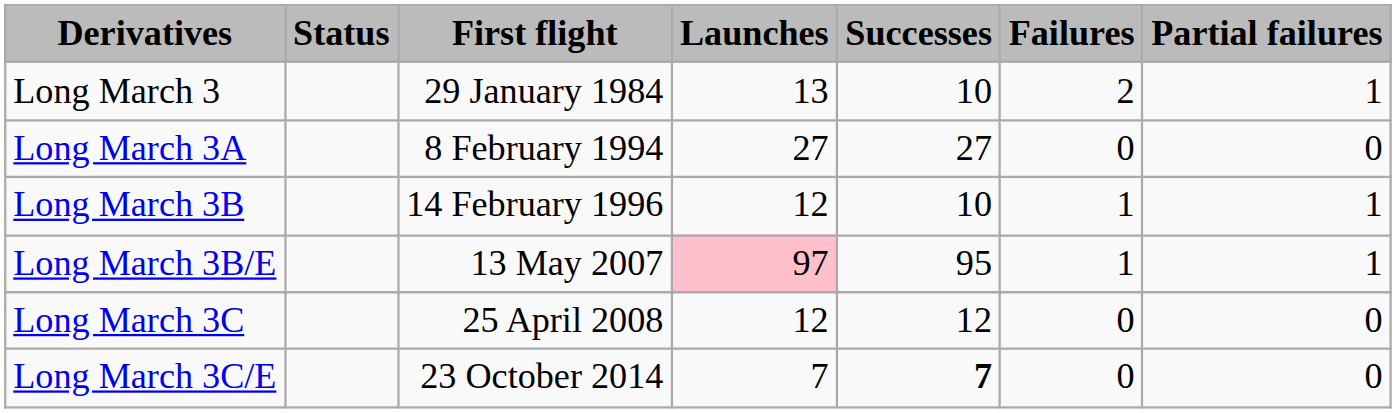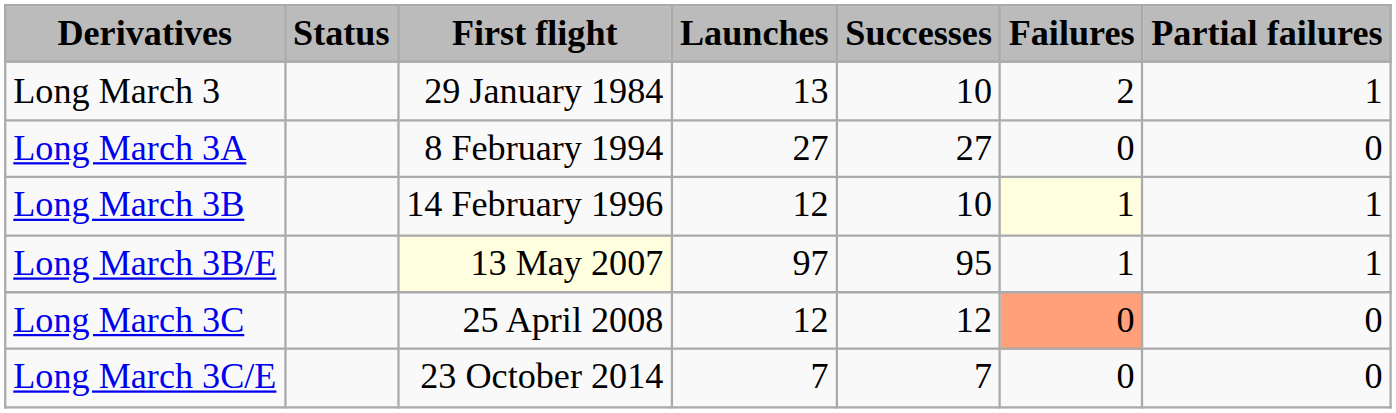Long March 3B | Failures: no background -> lightyellow background
Long March 3B/E | First flight: no background -> lightyellow background
Long March 3B/E | Launches: pink background -> no background
Long March 3C | Failures: no background -> lightsalmon background
Long March 3C/E | Successes: bold -> normal
